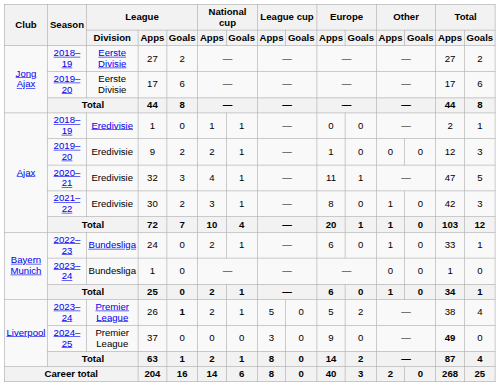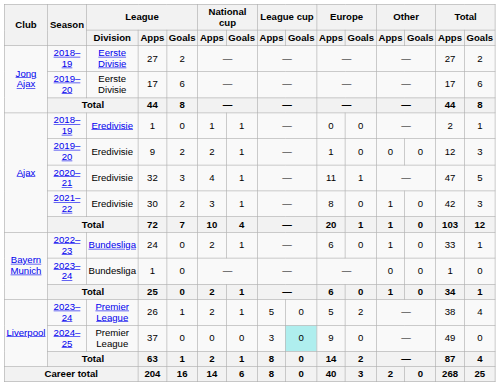26 | League / Goals: bold -> normal
37 | League cup / Goals: no background -> paleturquoise background
37 | Total / Apps: bold -> normal
